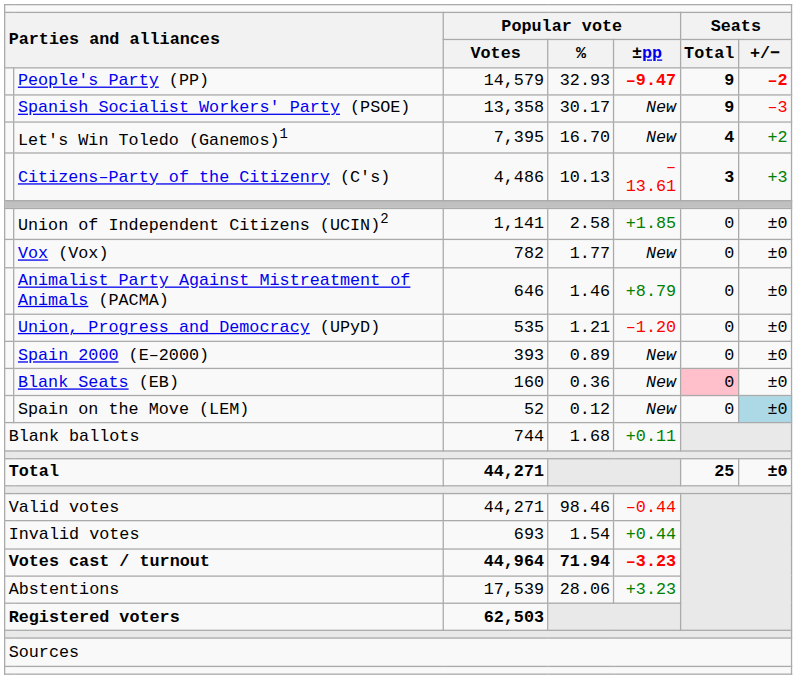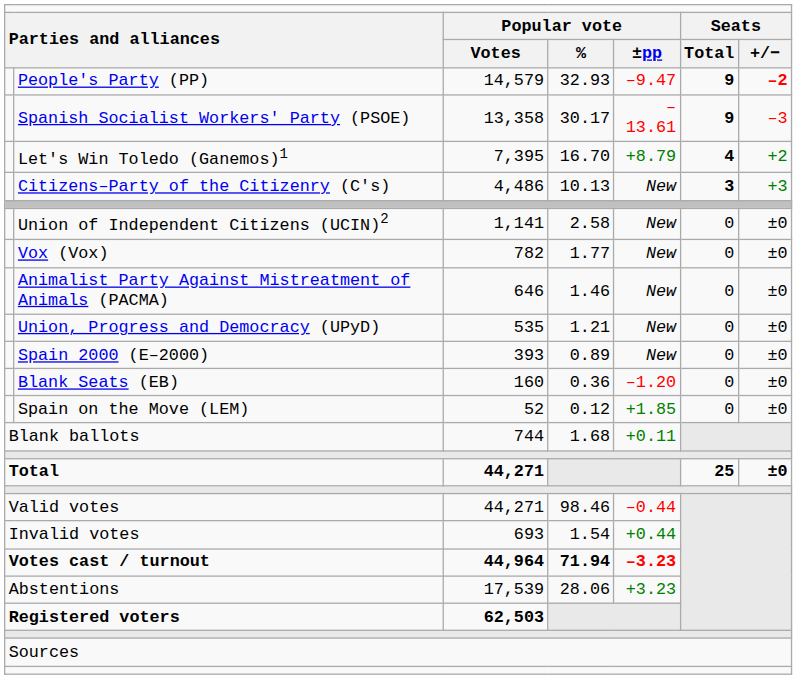People's Party (PP) | column 5: bold -> normal
Spanish Socialist Workers' Party (PSOE) | column 5: New -> –13.61
Let's Win Toledo (Ganemos)1 | column 5: New -> +8.79
Citizens–Party of the Citizenry (C's) | column 5: –13.61 -> New
Union of Independent Citizens (UCIN)2 | column 5: +1.85 -> New
Animalist Party Against Mistreatment of Animals (PACMA) | column 5: +8.79 -> New
Union, Progress and Democracy (UPyD) | column 5: –1.20 -> New
Blank Seats (EB) | column 5: New -> –1.20
Blank Seats (EB) | column 6: pink background -> no background
Spain on the Move (LEM) | column 5: New -> +1.85
Spain on the Move (LEM) | column 7: lightblue background -> no background
